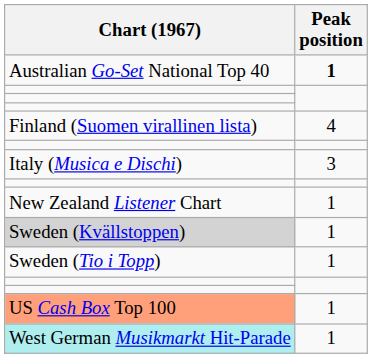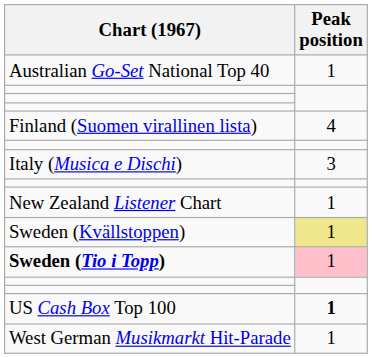row 2 | Peak position: bold -> normal
row 11 | Chart (1967): lightgrey background -> no background
row 11 | Peak position: no background -> khaki background
row 12 | Chart (1967): normal -> bold
row 12 | Peak position: no background -> pink background
row 15 | Chart (1967): lightsalmon background -> no background
row 15 | Peak position: normal -> bold
row 16 | Chart (1967): paleturquoise background -> no background
